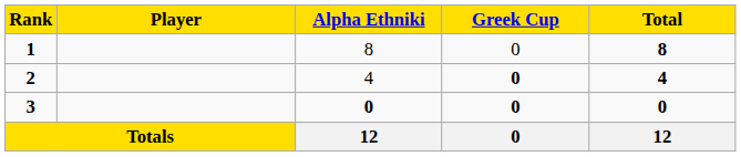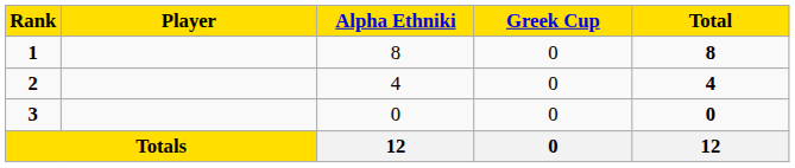2 | Greek Cup: bold -> normal
3 | Alpha Ethniki: bold -> normal
3 | Greek Cup: bold -> normal
